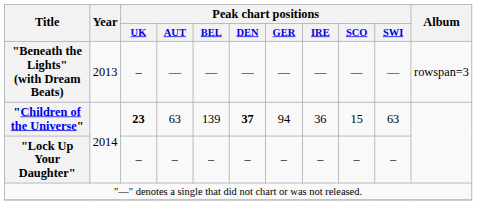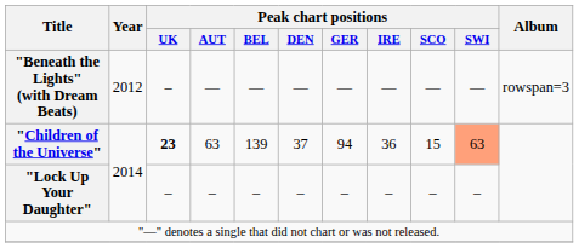"Beneath the Lights" (with Dream Beats) | Year: 2013 -> 2012
"Children of the Universe" | Peak chart positions / DEN: bold -> normal
"Children of the Universe" | Peak chart positions / SWI: no background -> lightsalmon background
